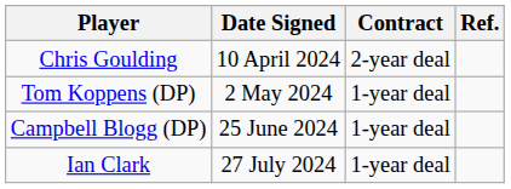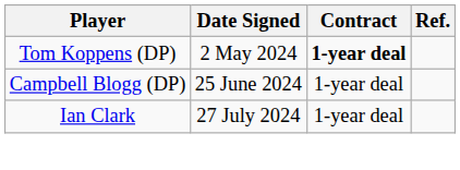- row: Chris Goulding | 10 April 2024 | 2-year deal
Tom Koppens (DP) | Contract: normal -> bold
